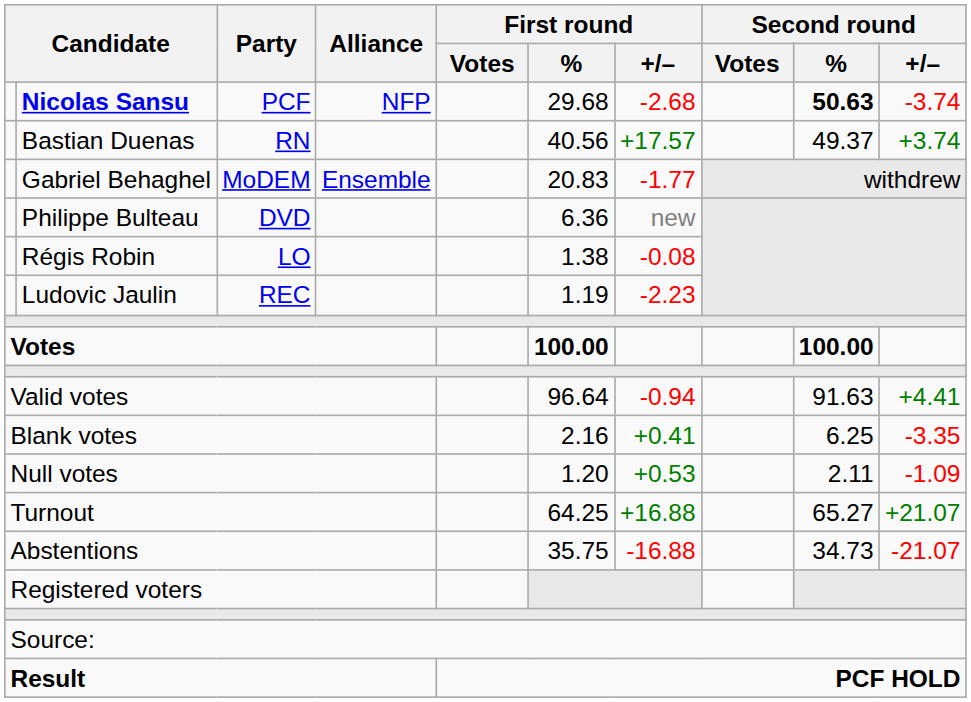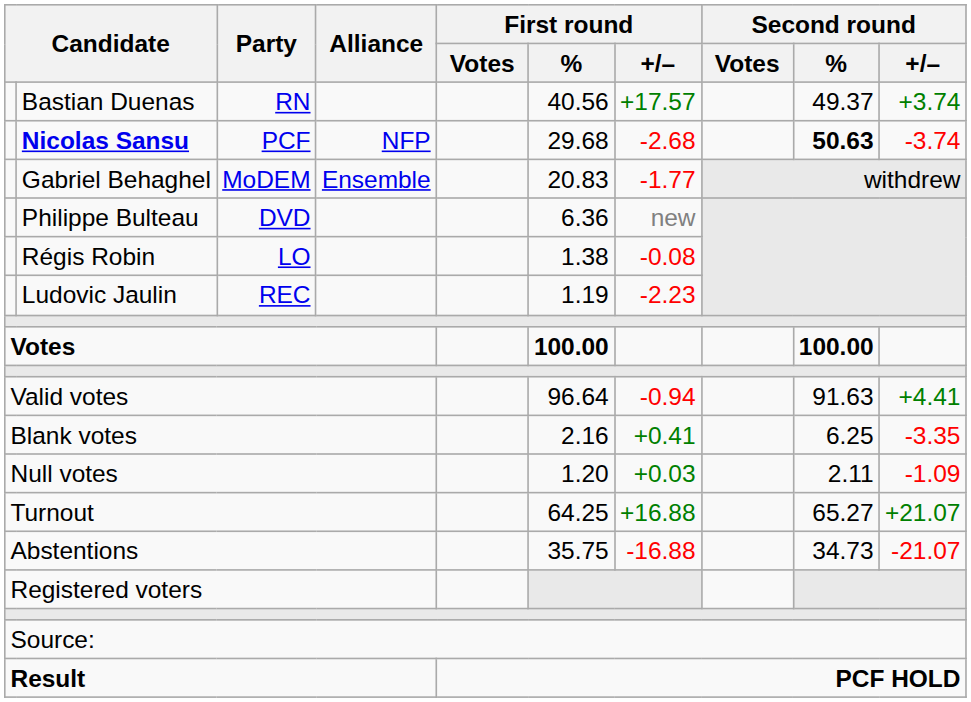rows swapped: Bastian Duenas <-> Nicolas Sansu
Null votes | First round / +/–: +0.53 -> +0.03
